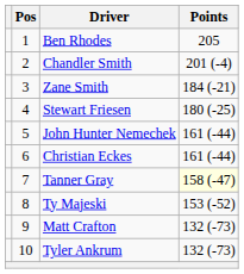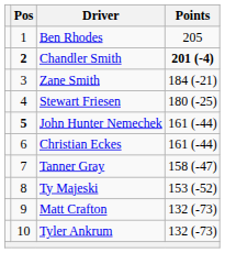Chandler Smith | Pos: normal -> bold
Chandler Smith | Points: normal -> bold
John Hunter Nemechek | Pos: normal -> bold
Tanner Gray | Points: lightyellow background -> no background
